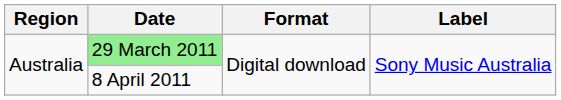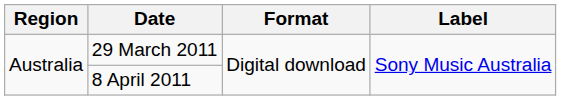29 March 2011 | Date: lightgreen background -> no background
